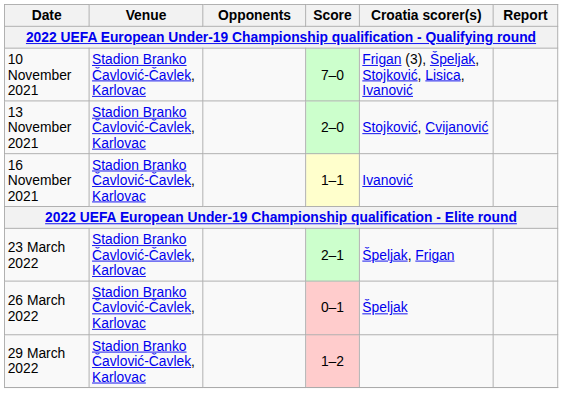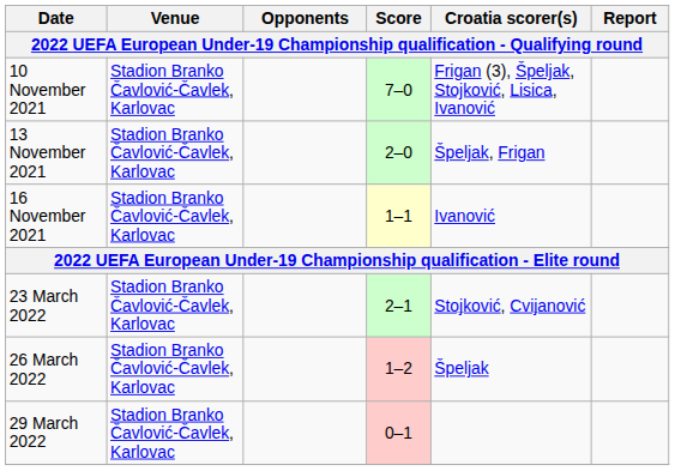13 November 2021 | Croatia scorer(s): Stojković, Cvijanović -> Špeljak, Frigan
23 March 2022 | Croatia scorer(s): Špeljak, Frigan -> Stojković, Cvijanović
26 March 2022 | Score: 0–1 -> 1–2
29 March 2022 | Score: 1–2 -> 0–1
